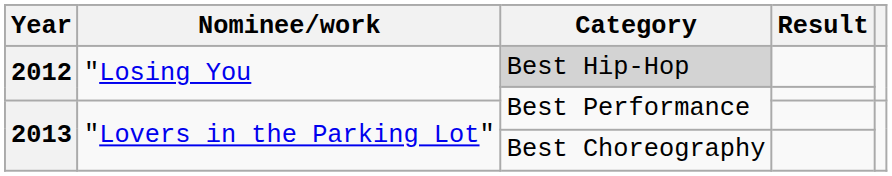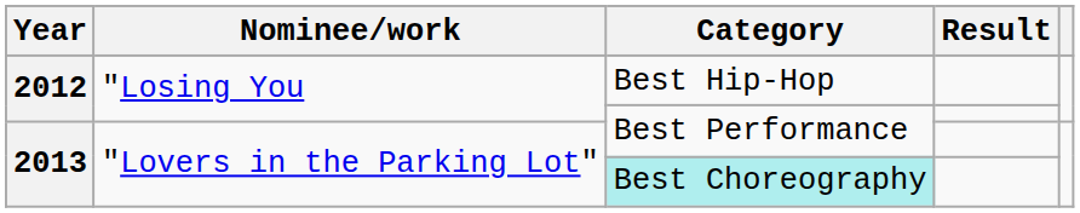Best Hip-Hop | Category: lightgrey background -> no background
Best Choreography | Category: no background -> paleturquoise background
